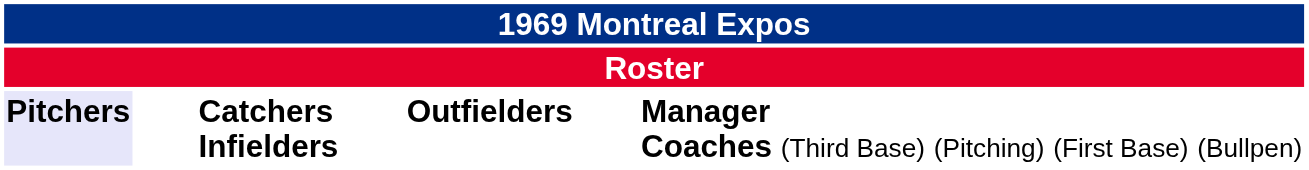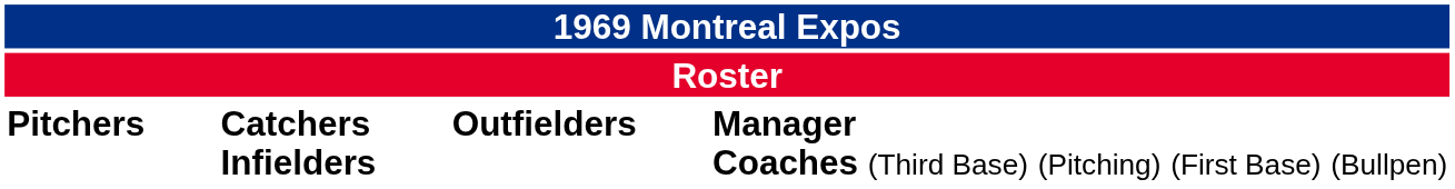Pitchers | column 1: lavender background -> no background
